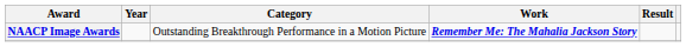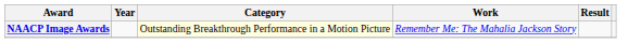NAACP Image Awards | Category: no background -> lightyellow background
NAACP Image Awards | Work: bold -> normal
